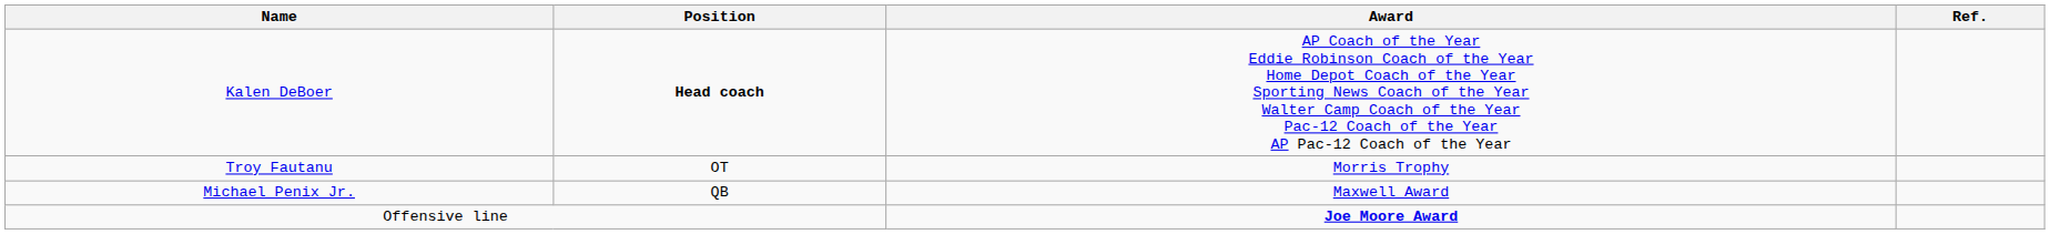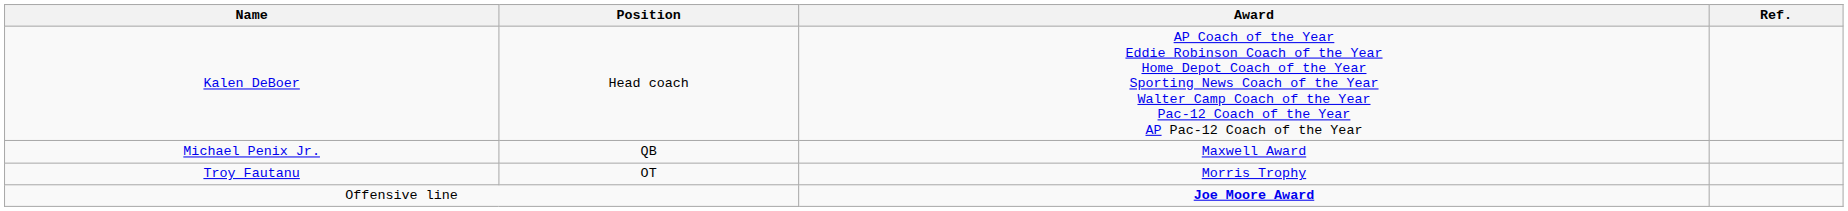Kalen DeBoer | Position: bold -> normal
rows swapped: Michael Penix Jr. <-> Troy Fautanu
